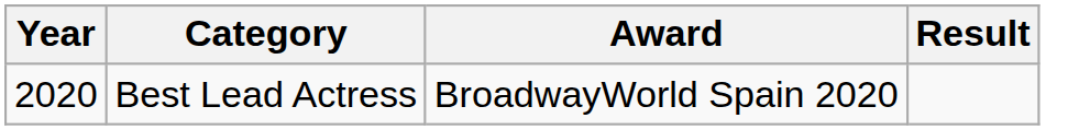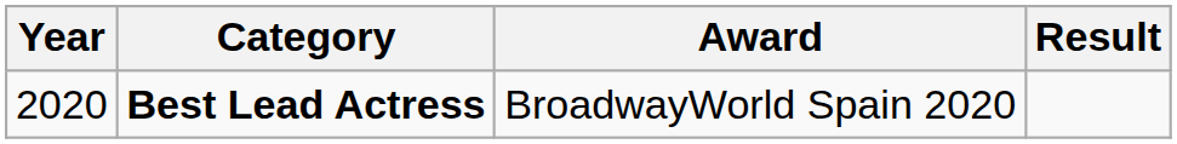Best Lead Actress | Category: normal -> bold
